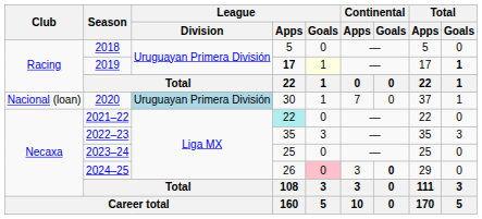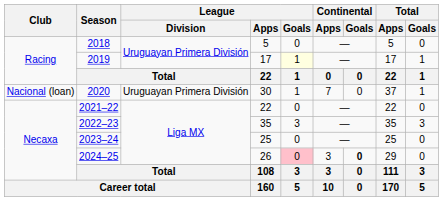2019 | League / Apps: bold -> normal
2019 | Total / Goals: bold -> normal
2020 | League / Division: lightblue background -> no background
2021–22 | League / Apps: paleturquoise background -> no background
